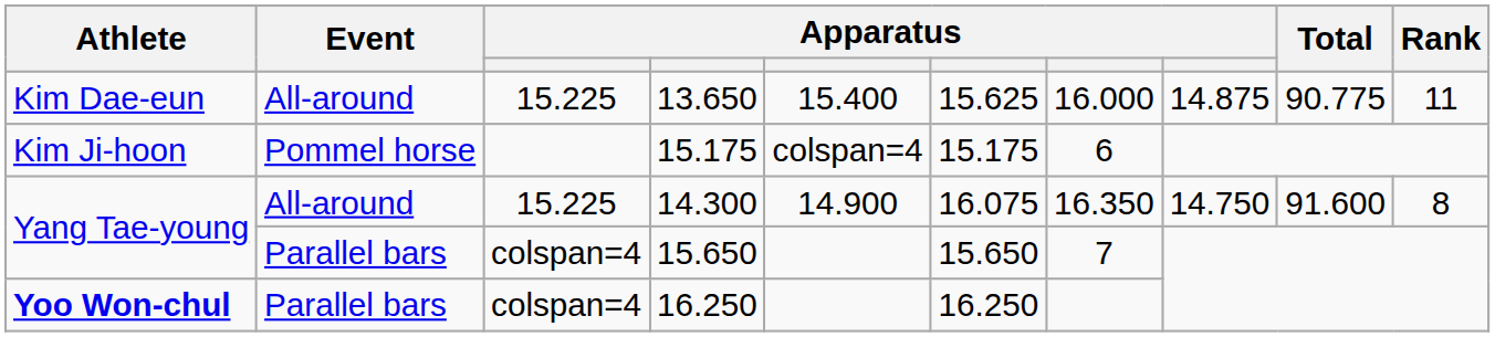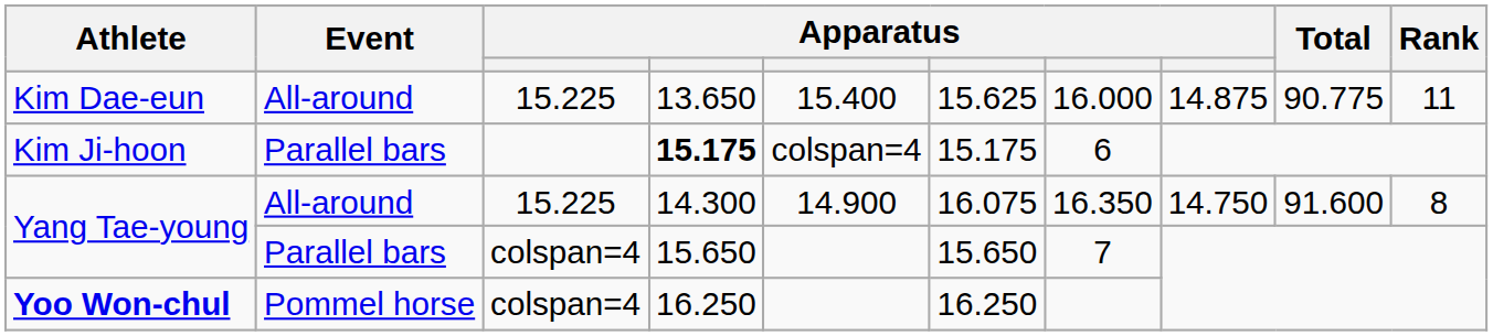row 4 | Event: Pommel horse -> Parallel bars
row 4 | column 4: normal -> bold
row 7 | Event: Parallel bars -> Pommel horse
